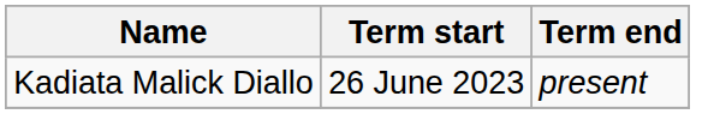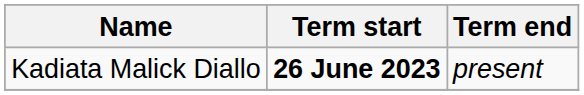Kadiata Malick Diallo | Term start: normal -> bold
